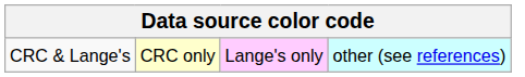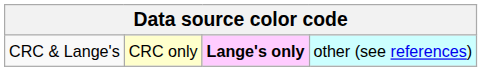CRC & Lange's | column 3: normal -> bold
